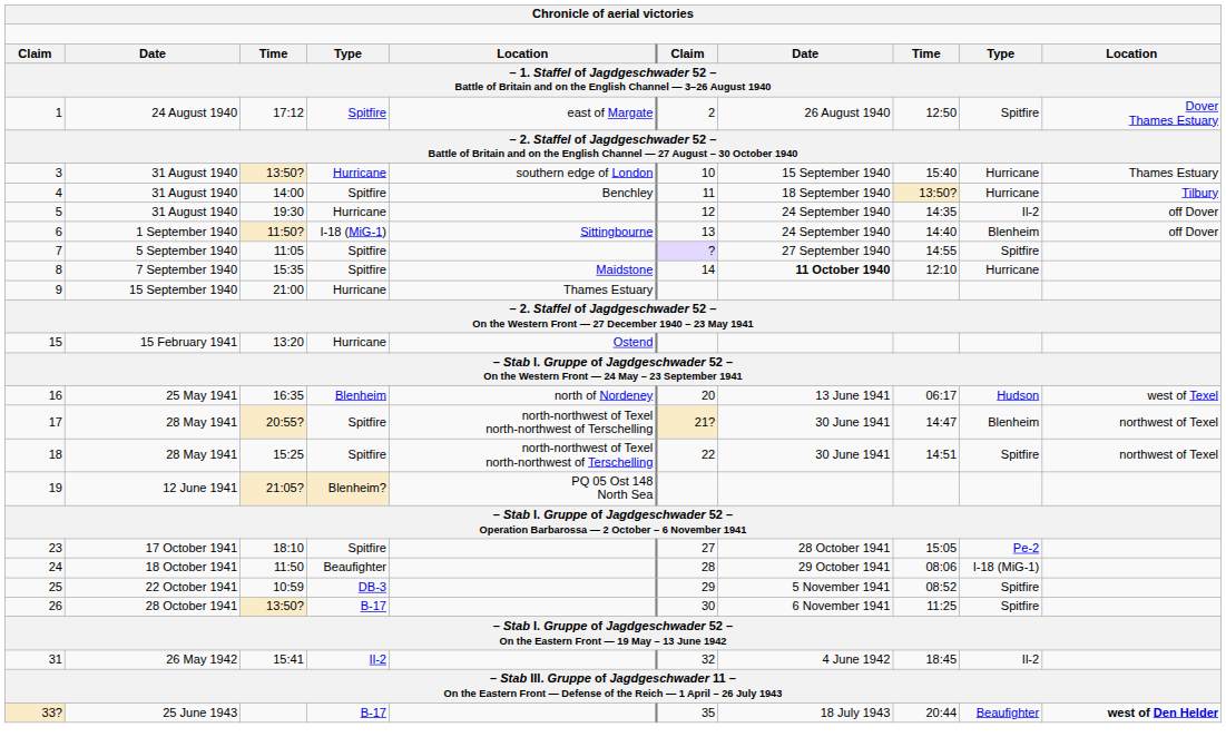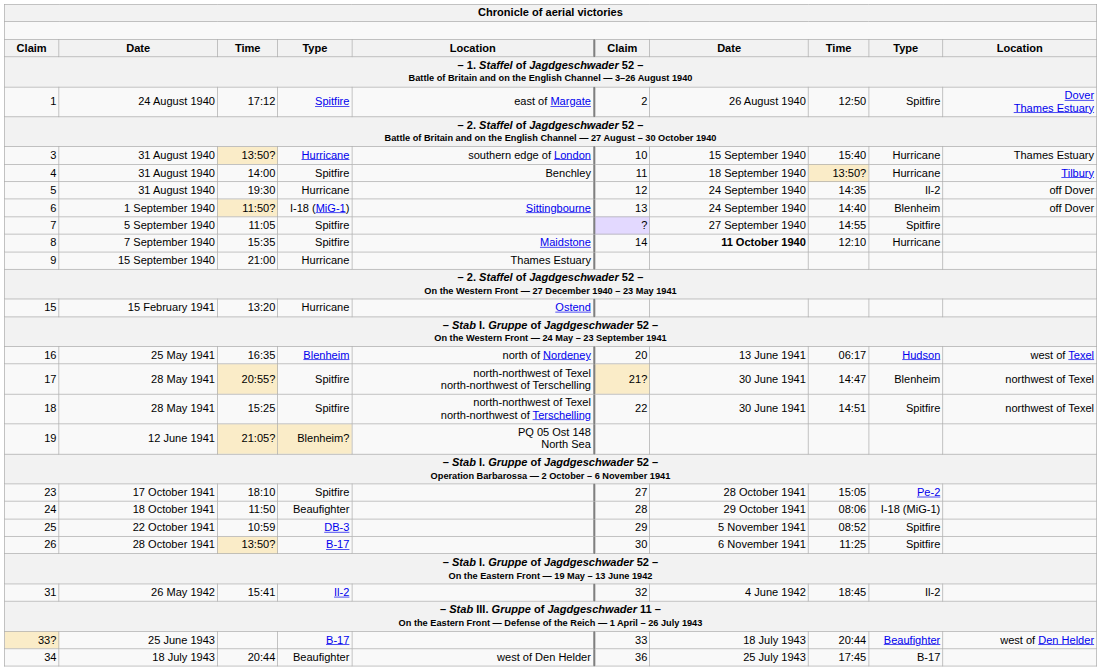33? | column 6: 35 -> 33
33? | column 10: bold -> normal
+ row: 34 | 18 July 1943 | 20:44 | Beaufighter | west of Den Helder | 36 | 25 July 1943 | 17:45 | B-17
